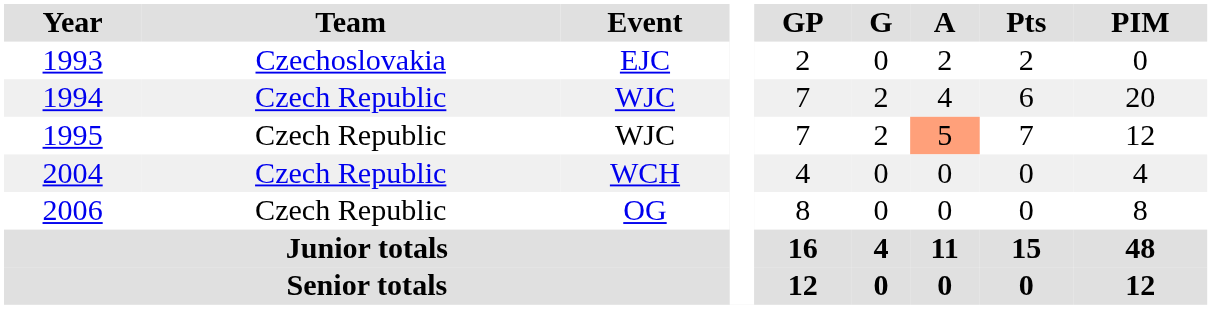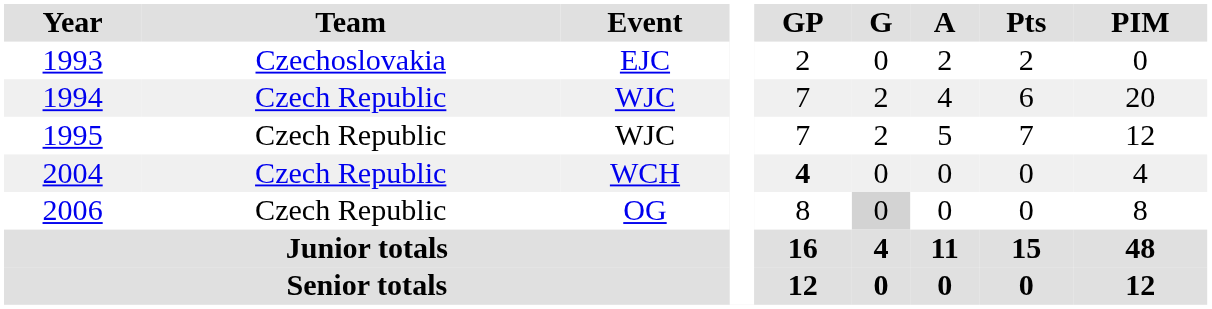1995 | A: lightsalmon background -> no background
2004 | GP: normal -> bold
2006 | G: no background -> lightgrey background
